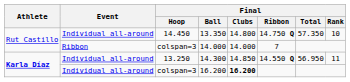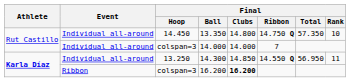row 4 | Event: Ribbon -> Individual all-around
row 6 | Event: Individual all-around -> Ribbon
